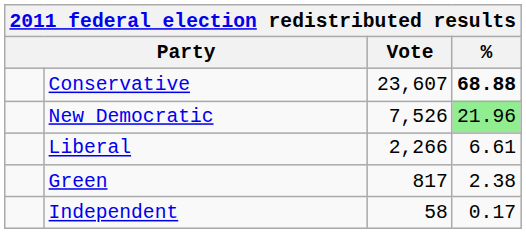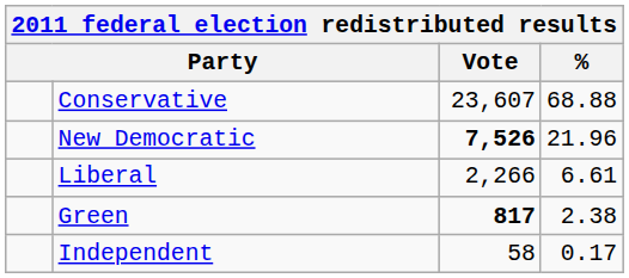Conservative | %: bold -> normal
New Democratic | Vote: normal -> bold
New Democratic | %: lightgreen background -> no background
Green | Vote: normal -> bold
